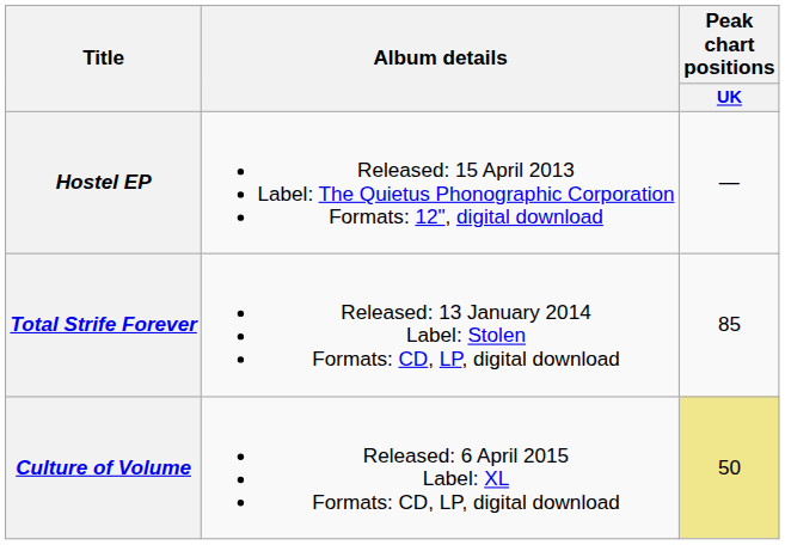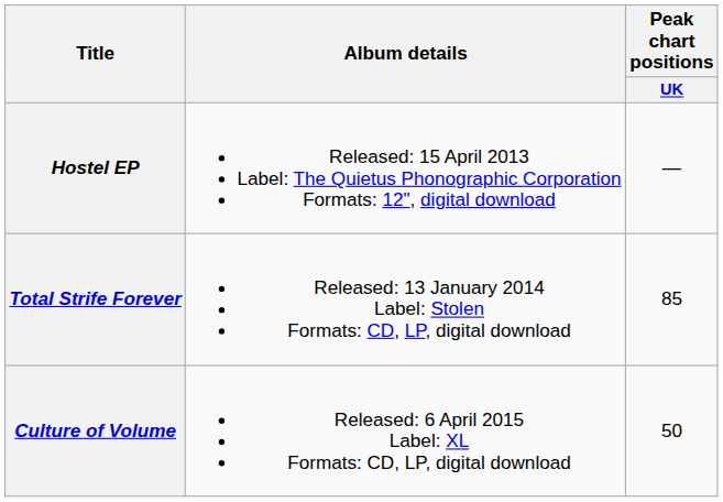Culture of Volume | Peak chart positions / UK: khaki background -> no background
